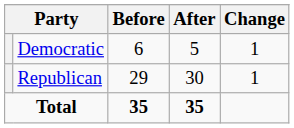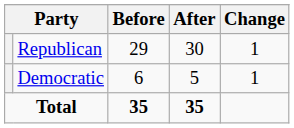rows swapped: Republican <-> Democratic
